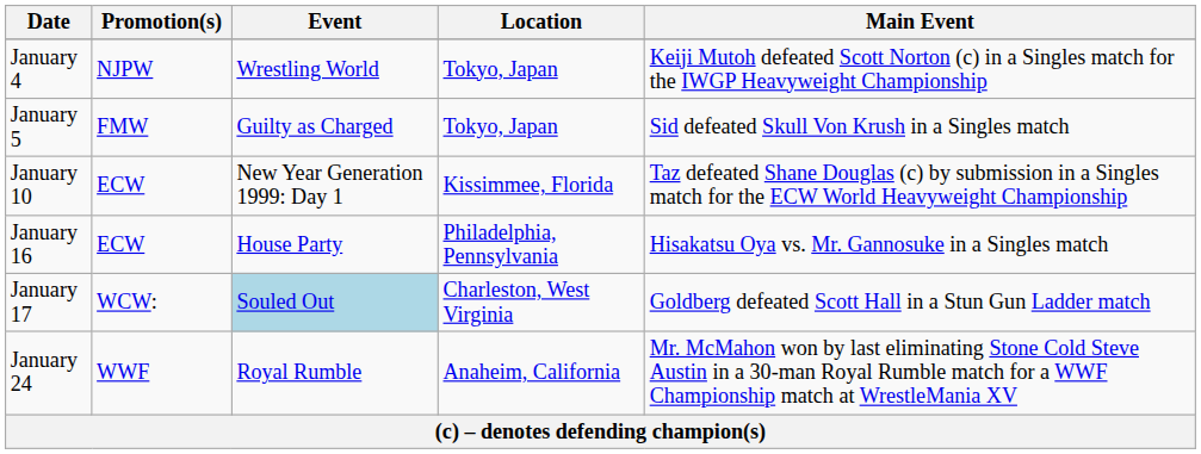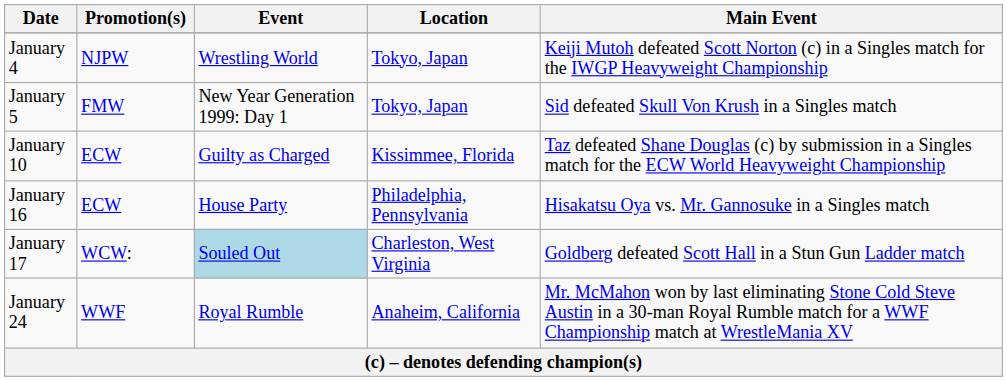January 5 | Event: Guilty as Charged -> New Year Generation 1999: Day 1
January 10 | Event: New Year Generation 1999: Day 1 -> Guilty as Charged
